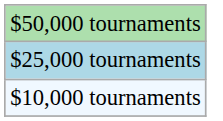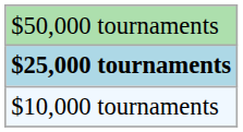row 2 | column 1: normal -> bold
